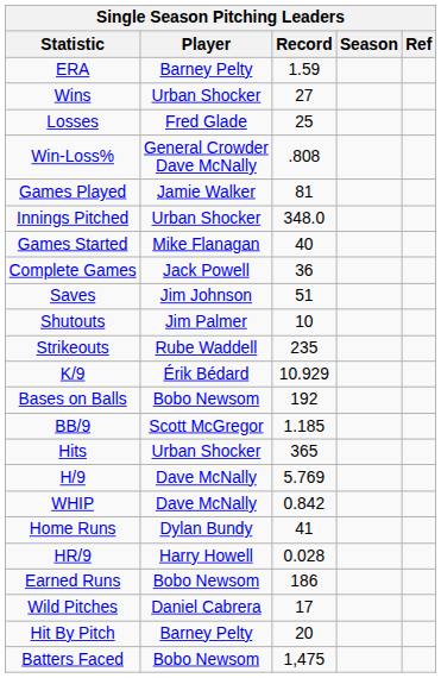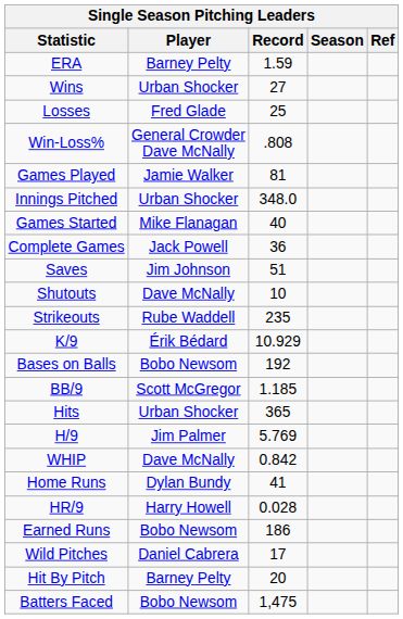Shutouts | Player: Jim Palmer -> Dave McNally
H/9 | Player: Dave McNally -> Jim Palmer
